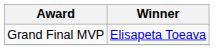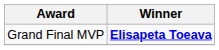Grand Final MVP | Winner: normal -> bold
